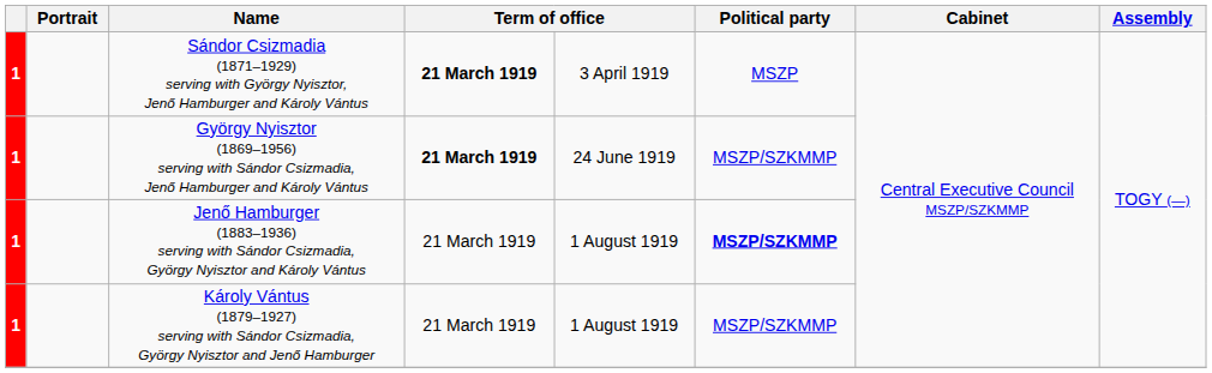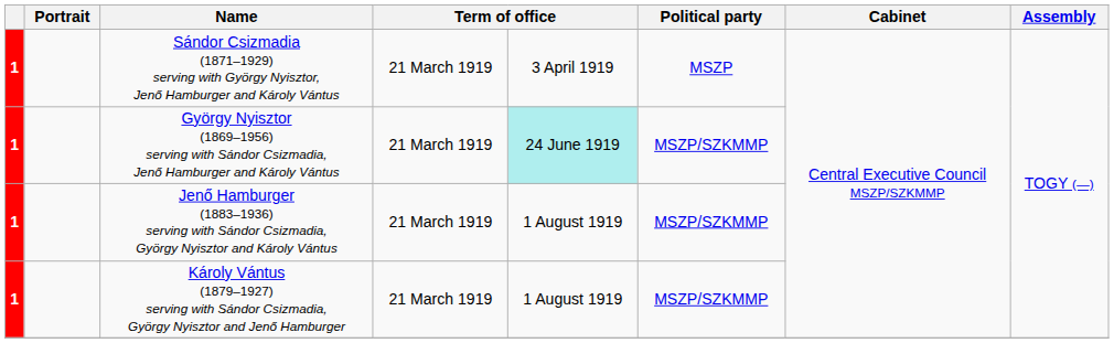row 2 | column 4: bold -> normal
row 3 | column 4: bold -> normal
row 3 | column 5: no background -> paleturquoise background
row 4 | Political party: bold -> normal
